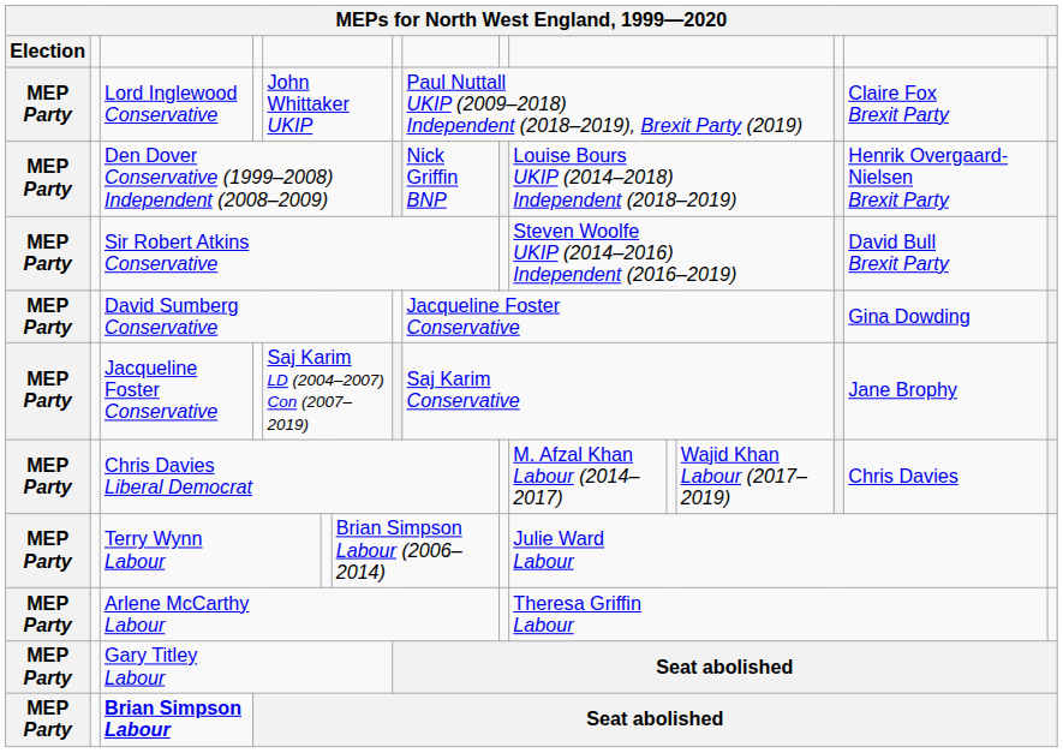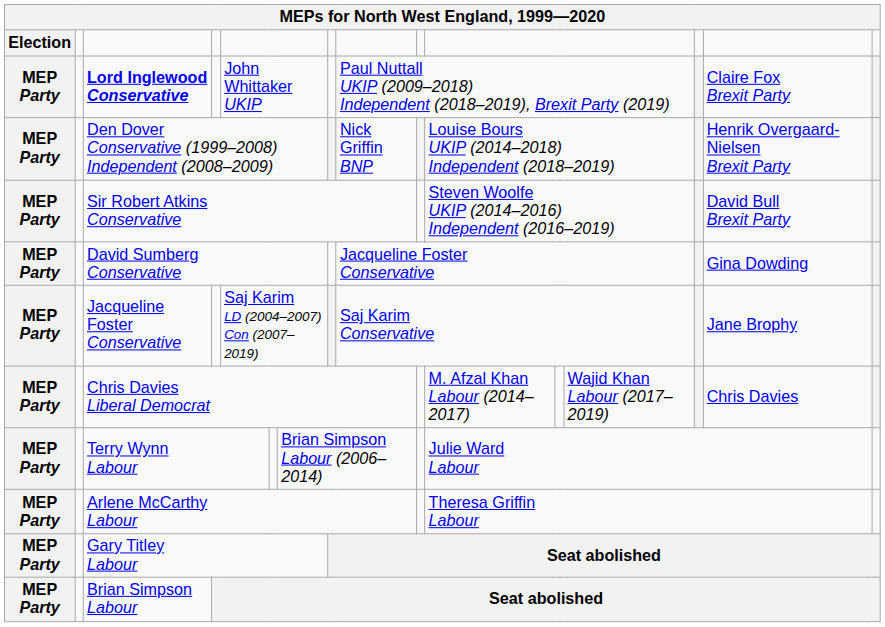Lord Inglewood Conservative | column 3: normal -> bold
Brian Simpson Labour | column 3: bold -> normal
